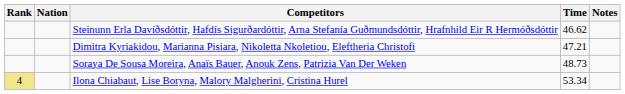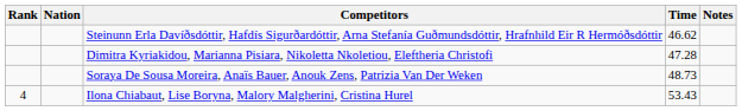row 3 | Time: 47.21 -> 47.28
row 5 | Rank: khaki background -> no background
row 5 | Time: 53.34 -> 53.43
